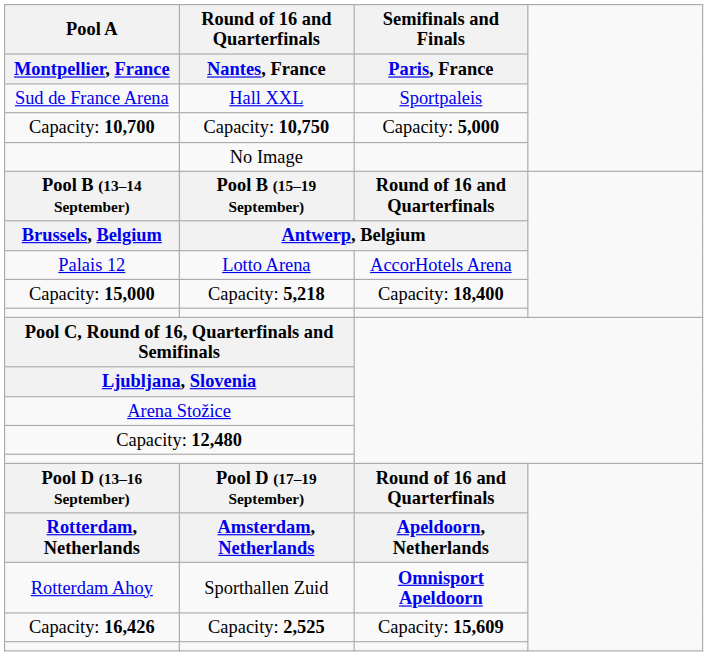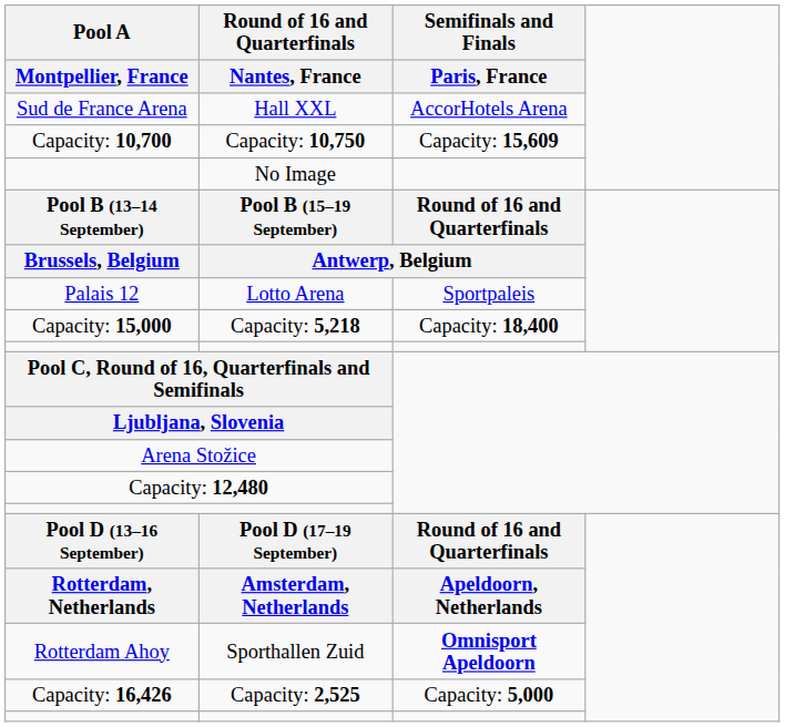Hall XXL | Semifinals and Finals / Paris, France: Sportpaleis -> AccorHotels Arena
Capacity: 10,750 | Semifinals and Finals / Paris, France: Capacity: 5,000 -> Capacity: 15,609
Lotto Arena | Semifinals and Finals / Paris, France: AccorHotels Arena -> Sportpaleis
Capacity: 2,525 | Semifinals and Finals / Paris, France: Capacity: 15,609 -> Capacity: 5,000
